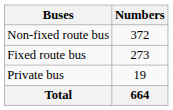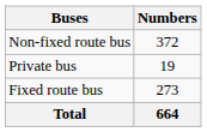rows swapped: Fixed route bus <-> Private bus
